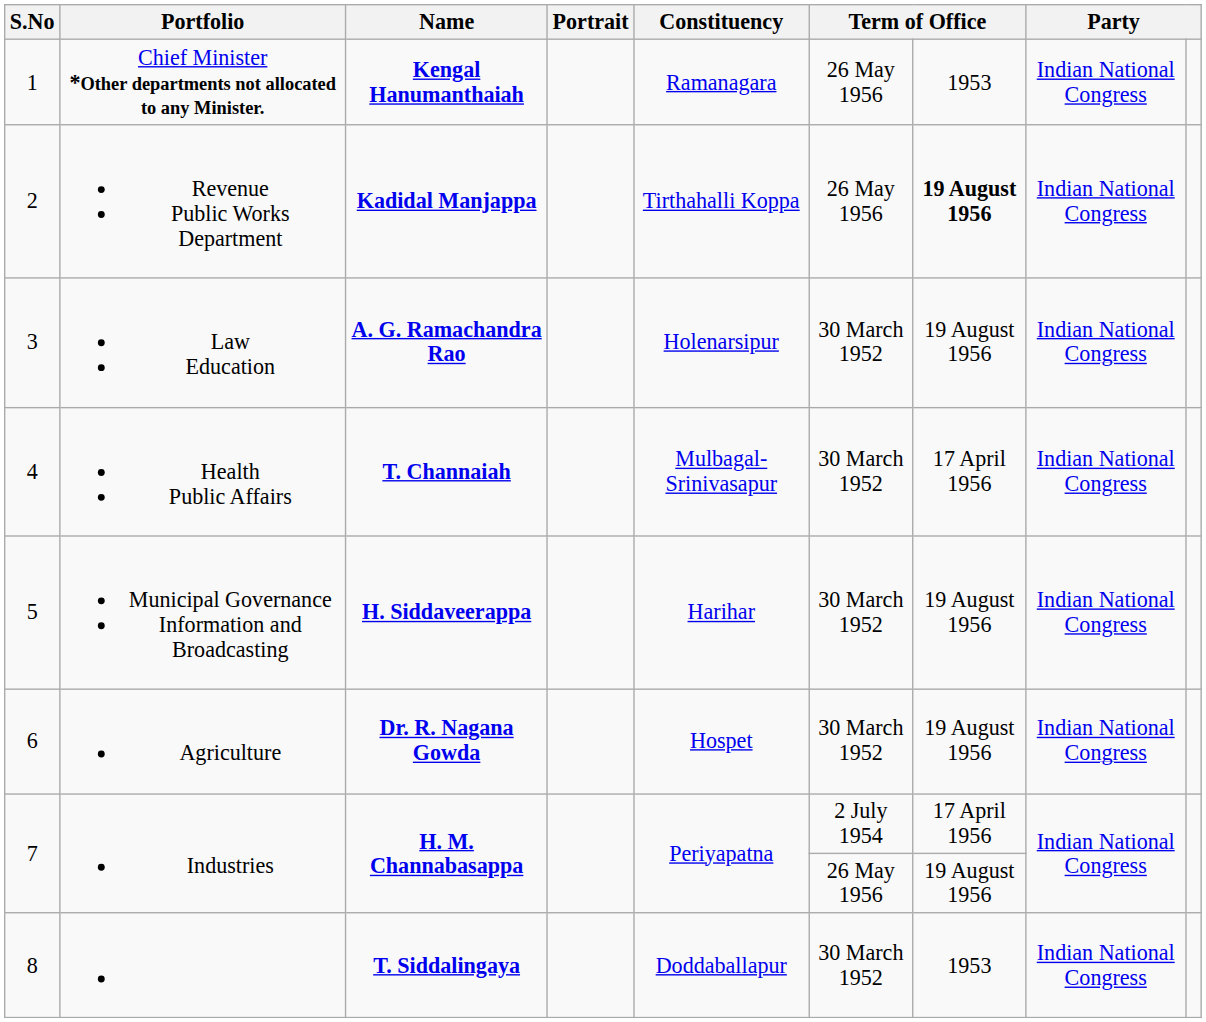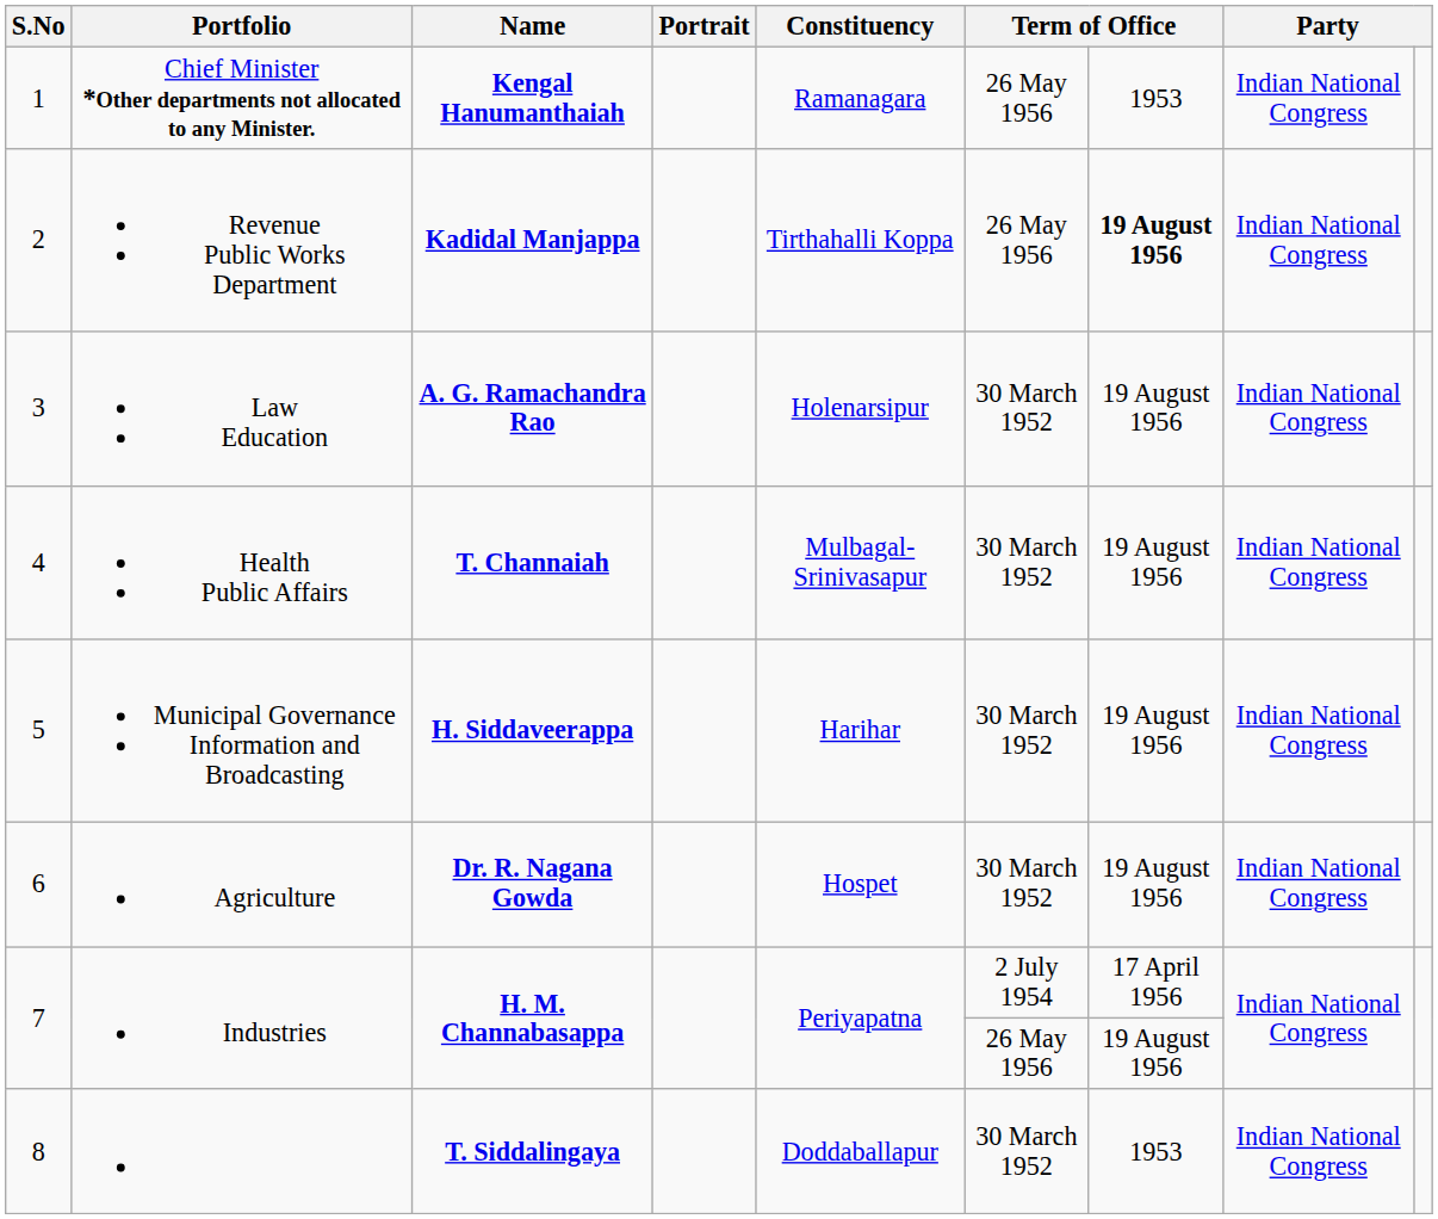4 | column 7: 17 April 1956 -> 19 August 1956
